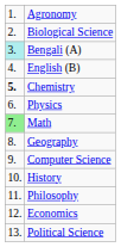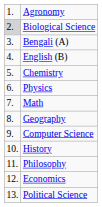Biological Science | column 1: no background -> lightgrey background
Bengali (A) | column 1: paleturquoise background -> no background
Chemistry | column 1: bold -> normal
Math | column 1: lightgreen background -> no background
